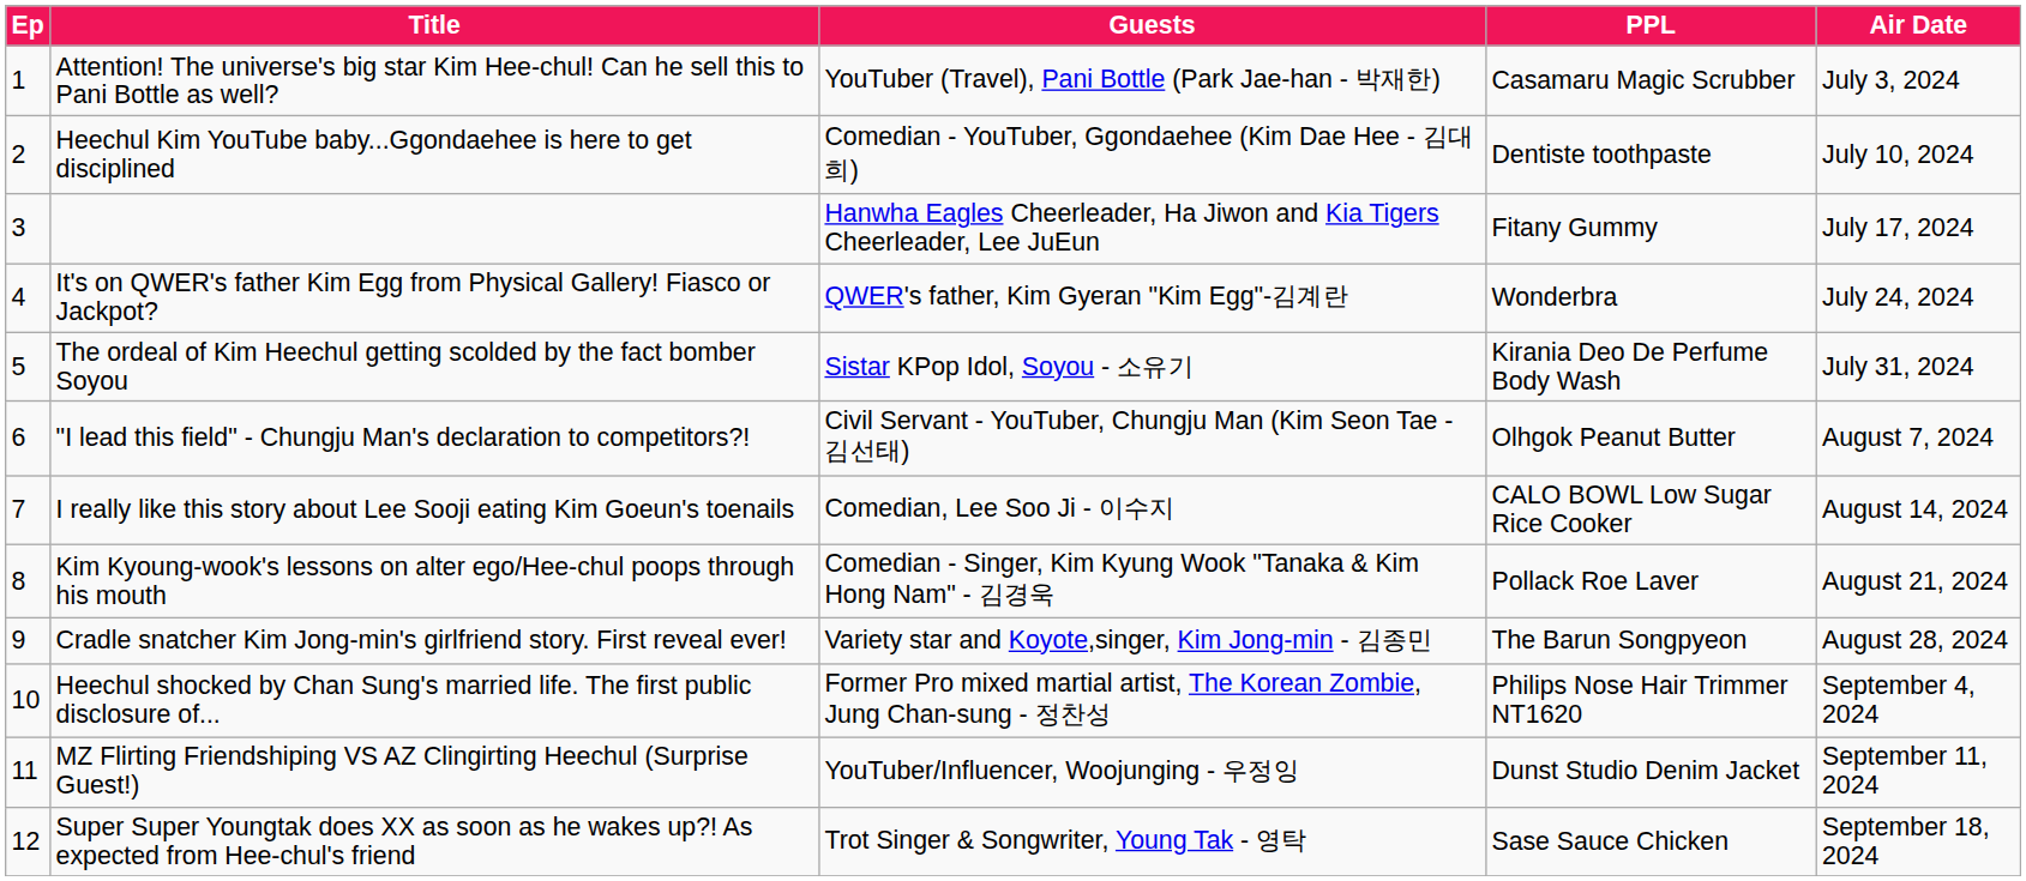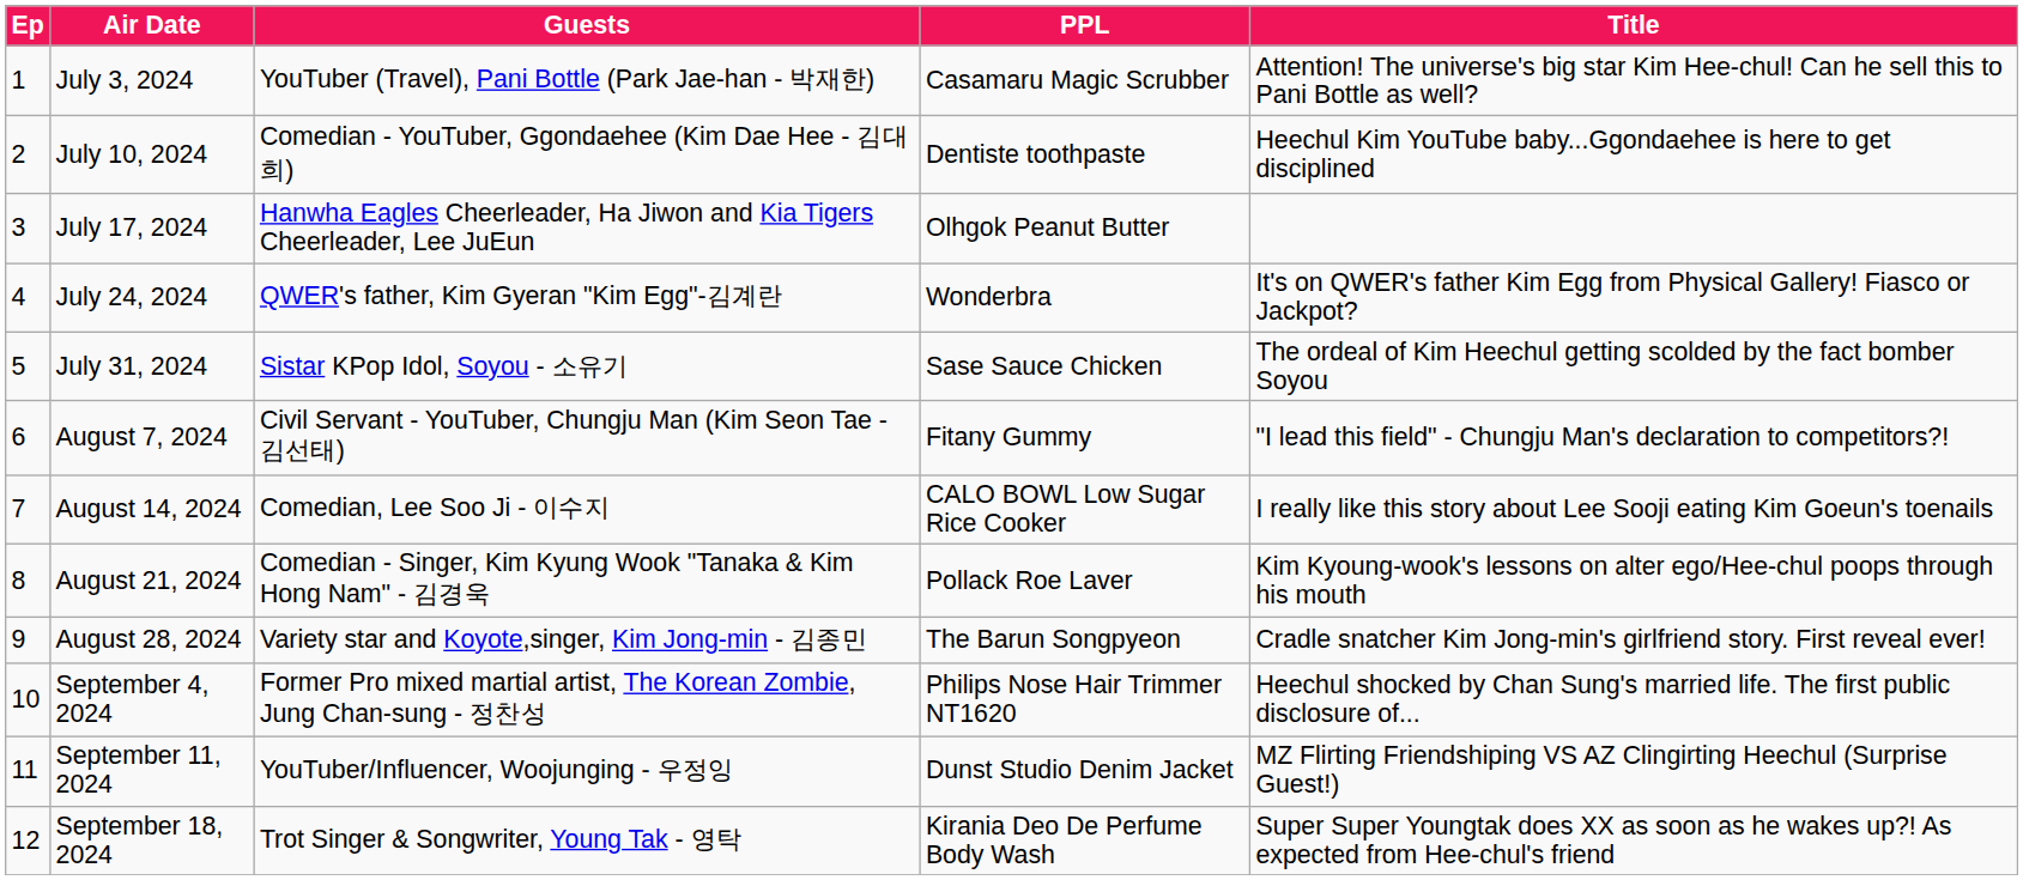columns swapped: Title <-> Air Date
row 4 | PPL: Fitany Gummy -> Olhgok Peanut Butter
row 6 | PPL: Kirania Deo De Perfume Body Wash -> Sase Sauce Chicken
row 7 | PPL: Olhgok Peanut Butter -> Fitany Gummy
row 13 | PPL: Sase Sauce Chicken -> Kirania Deo De Perfume Body Wash
